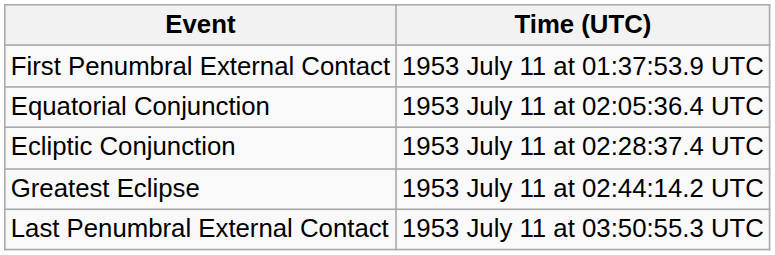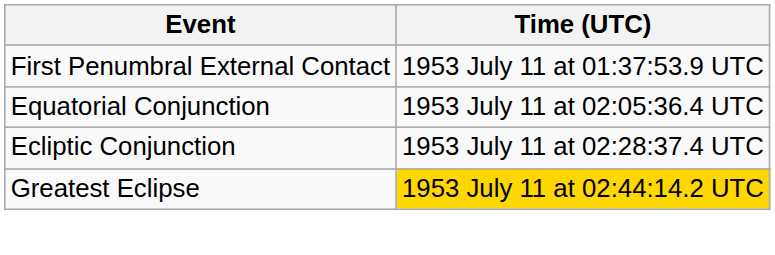Greatest Eclipse | Time (UTC): no background -> gold background
- row: Last Penumbral External Contact | 1953 July 11 at 03:50:55.3 UTC
